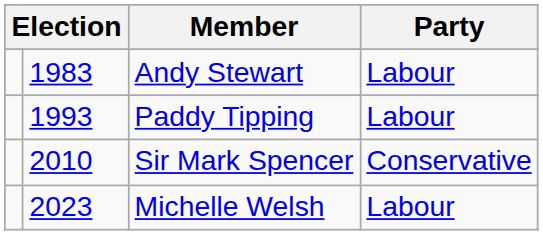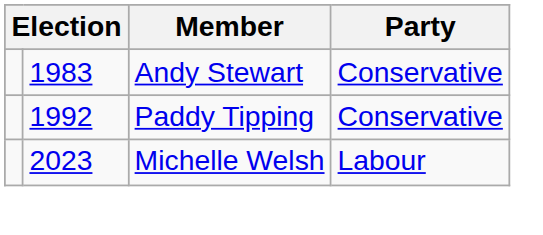Andy Stewart | Party: Labour -> Conservative
Paddy Tipping | column 2: 1993 -> 1992
Paddy Tipping | Party: Labour -> Conservative
- row: 2010 | Sir Mark Spencer | Conservative
